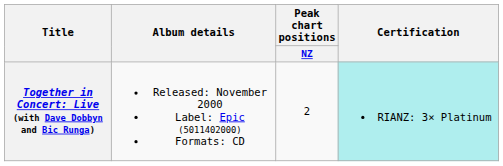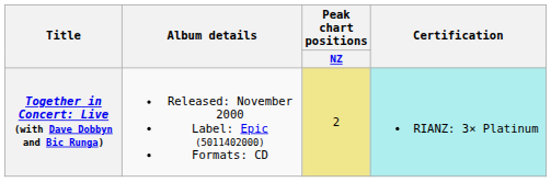Together in Concert: Live (with Dave Dobbyn and Bic Runga) | Peak chart positions / NZ: no background -> khaki background
